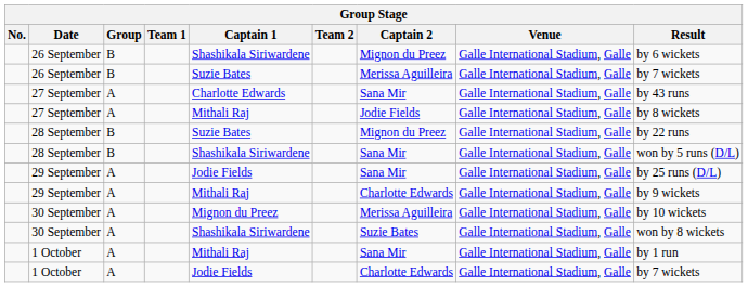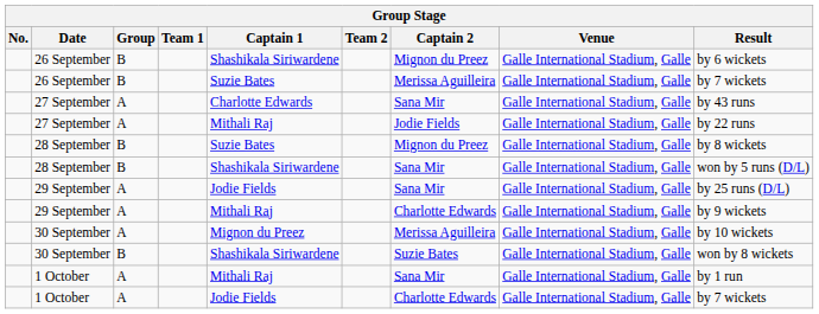row 6 | Result: by 8 wickets -> by 22 runs
row 7 | Result: by 22 runs -> by 8 wickets
row 12 | Group: A -> B
